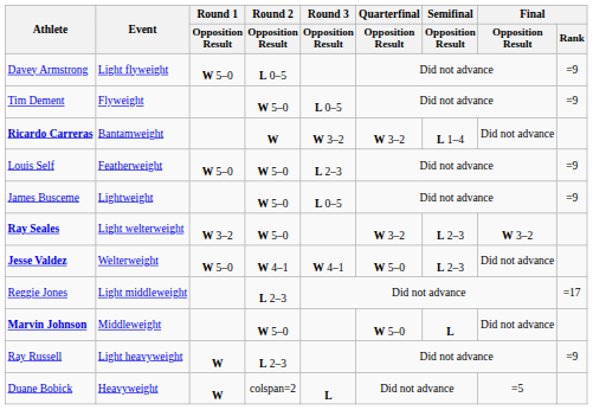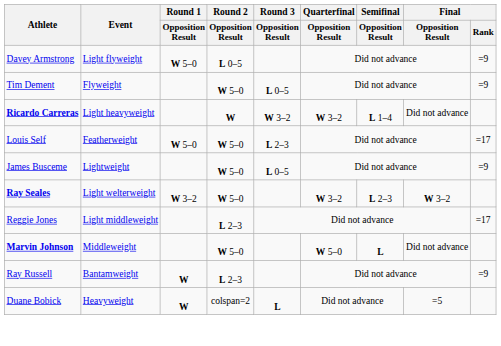Ricardo Carreras | Event: Bantamweight -> Light heavyweight
Louis Self | Final / Rank: =9 -> =17
- row: Jesse Valdez | Welterweight | W 5–0 | W 4–1 | W 4–1 | W 5–0 | L 2–3 | Did not advance
Ray Russell | Event: Light heavyweight -> Bantamweight
